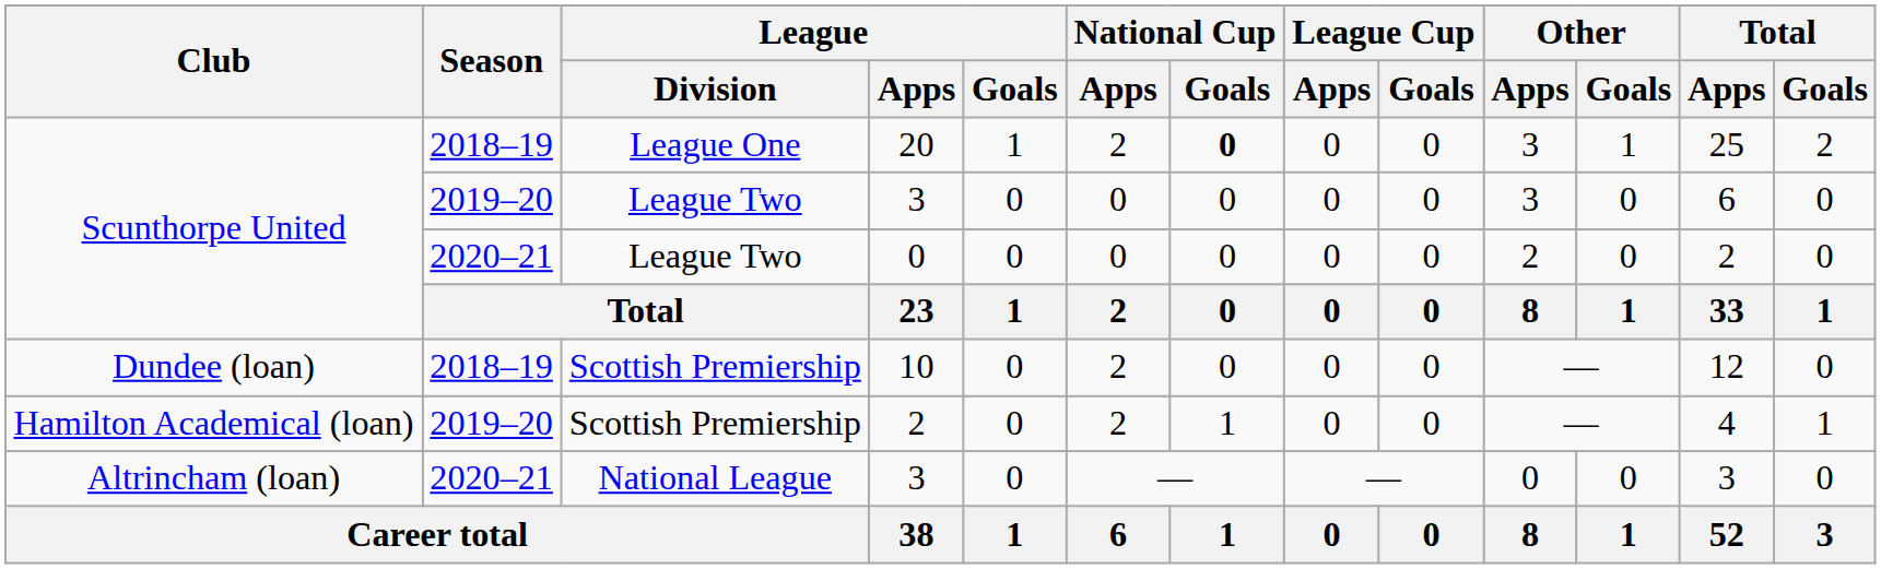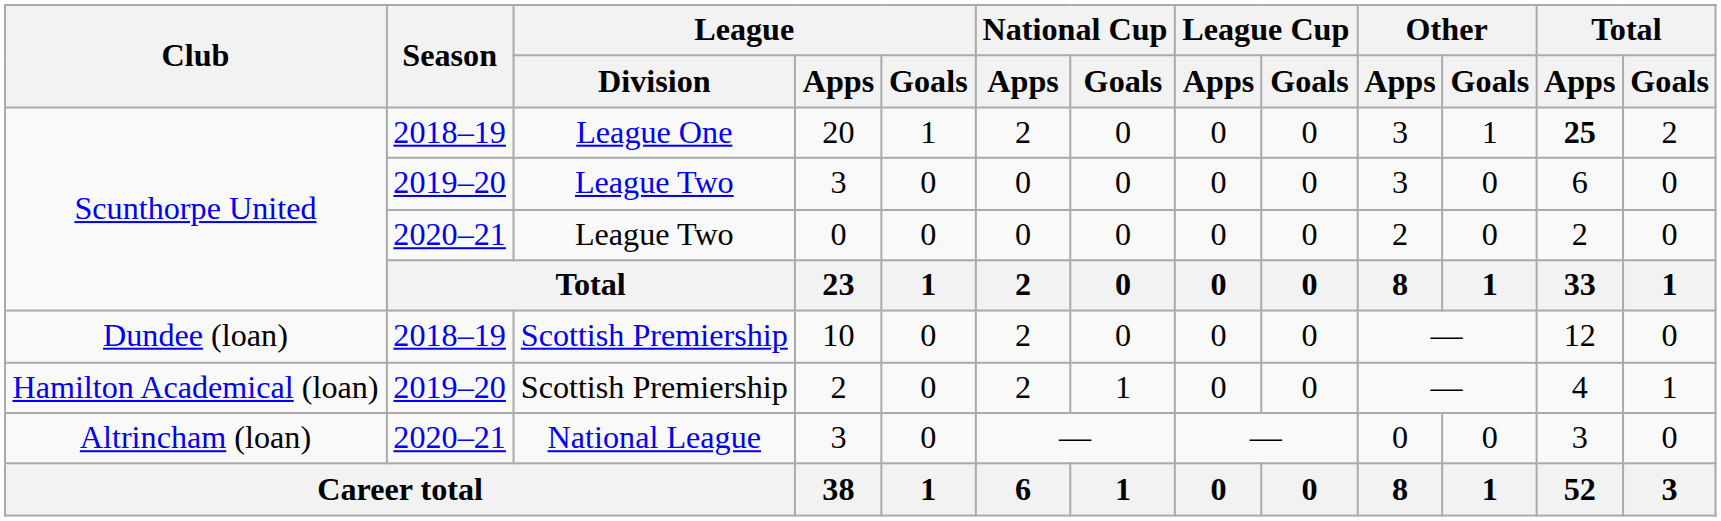20 | National Cup / Goals: bold -> normal
20 | Total / Apps: normal -> bold
